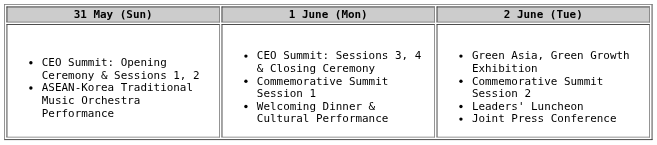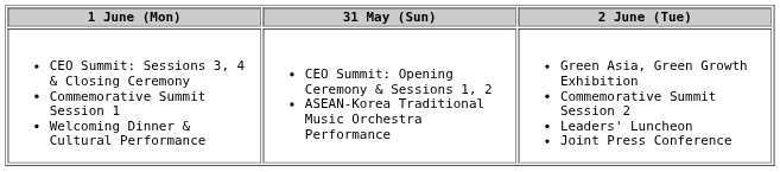columns swapped: 31 May (Sun) <-> 1 June (Mon)
